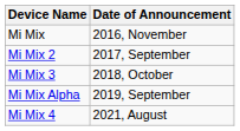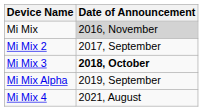Mi Mix | Date of Announcement: no background -> lightgrey background
Mi Mix 3 | Date of Announcement: normal -> bold
